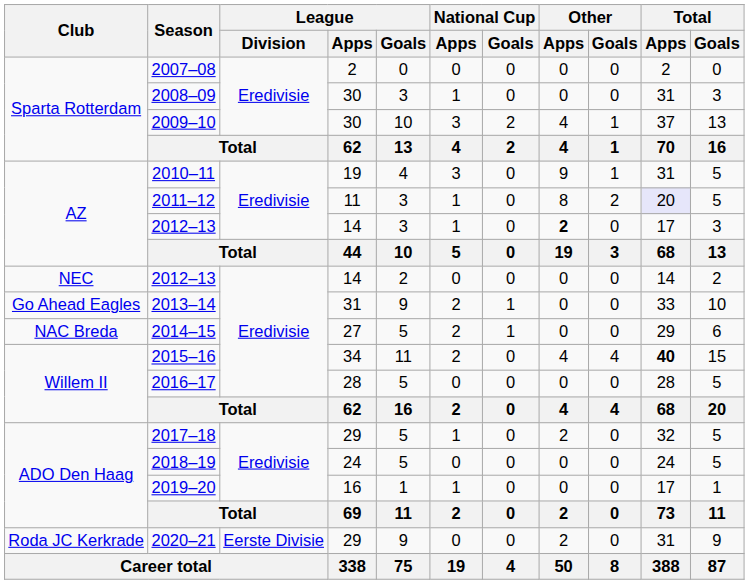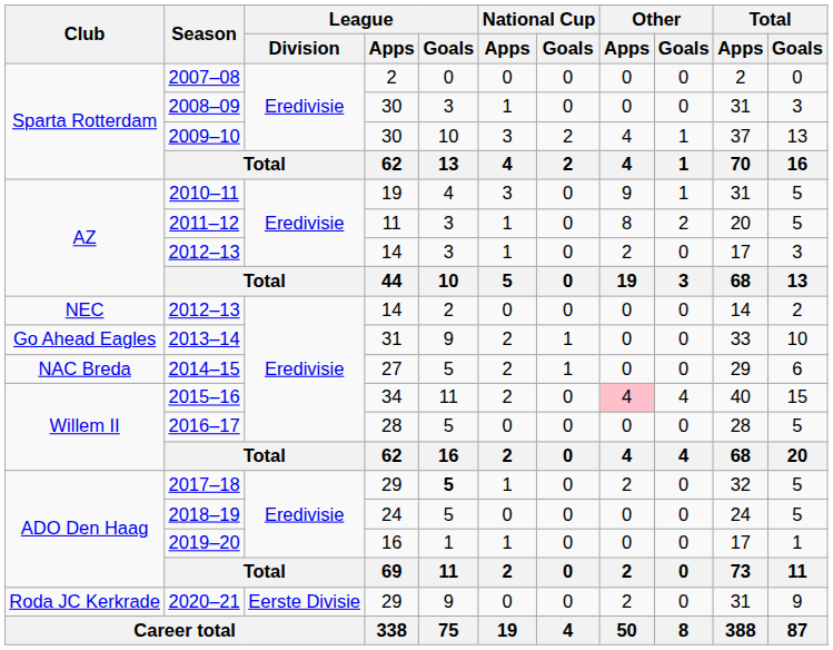2011–12 | Total / Apps: lavender background -> no background
AZ / 2012–13 | Other / Apps: bold -> normal
2015–16 | Other / Apps: no background -> pink background
2015–16 | Total / Apps: bold -> normal
2017–18 | League / Goals: normal -> bold
